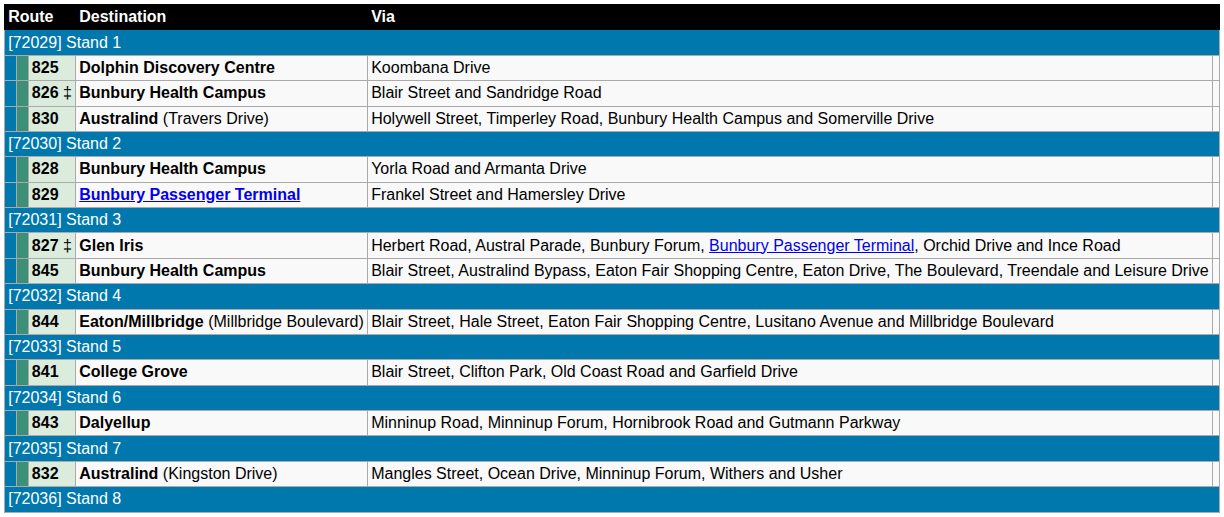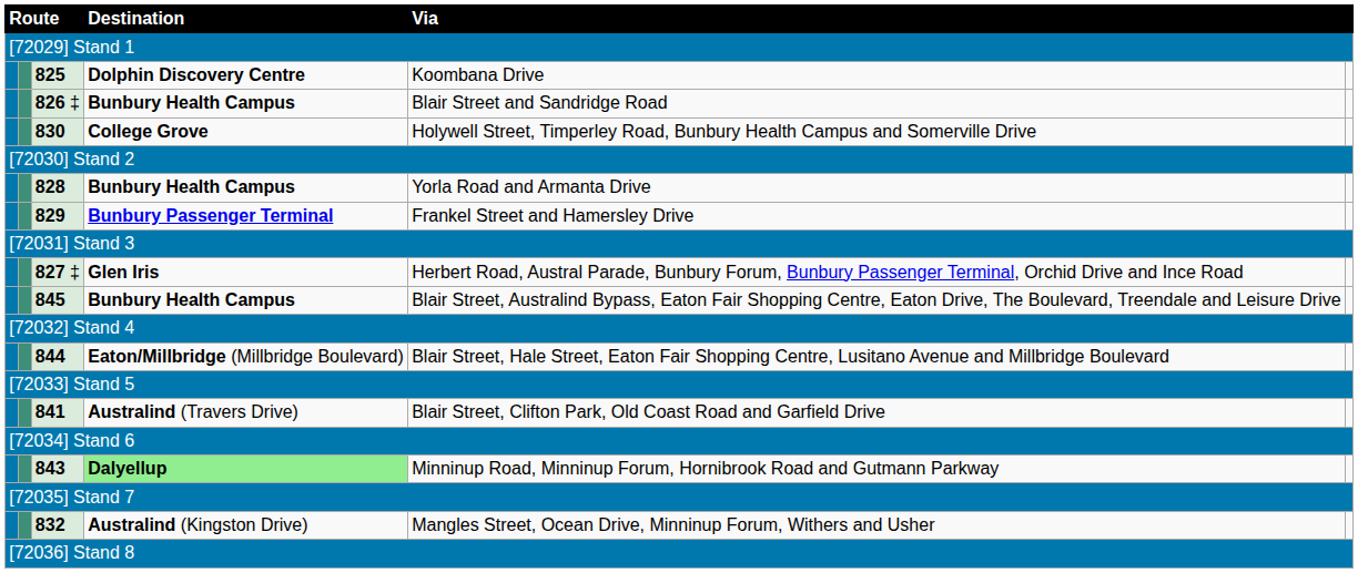830 | Destination: Australind (Travers Drive) -> College Grove
841 | Destination: College Grove -> Australind (Travers Drive)
843 | Destination: no background -> lightgreen background
